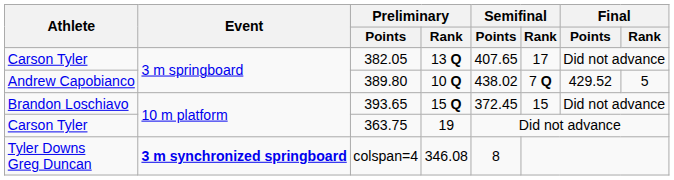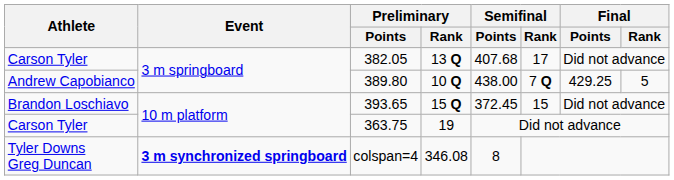382.05 | Semifinal / Points: 407.65 -> 407.68
389.80 | Semifinal / Points: 438.02 -> 438.00
389.80 | Final / Points: 429.52 -> 429.25
